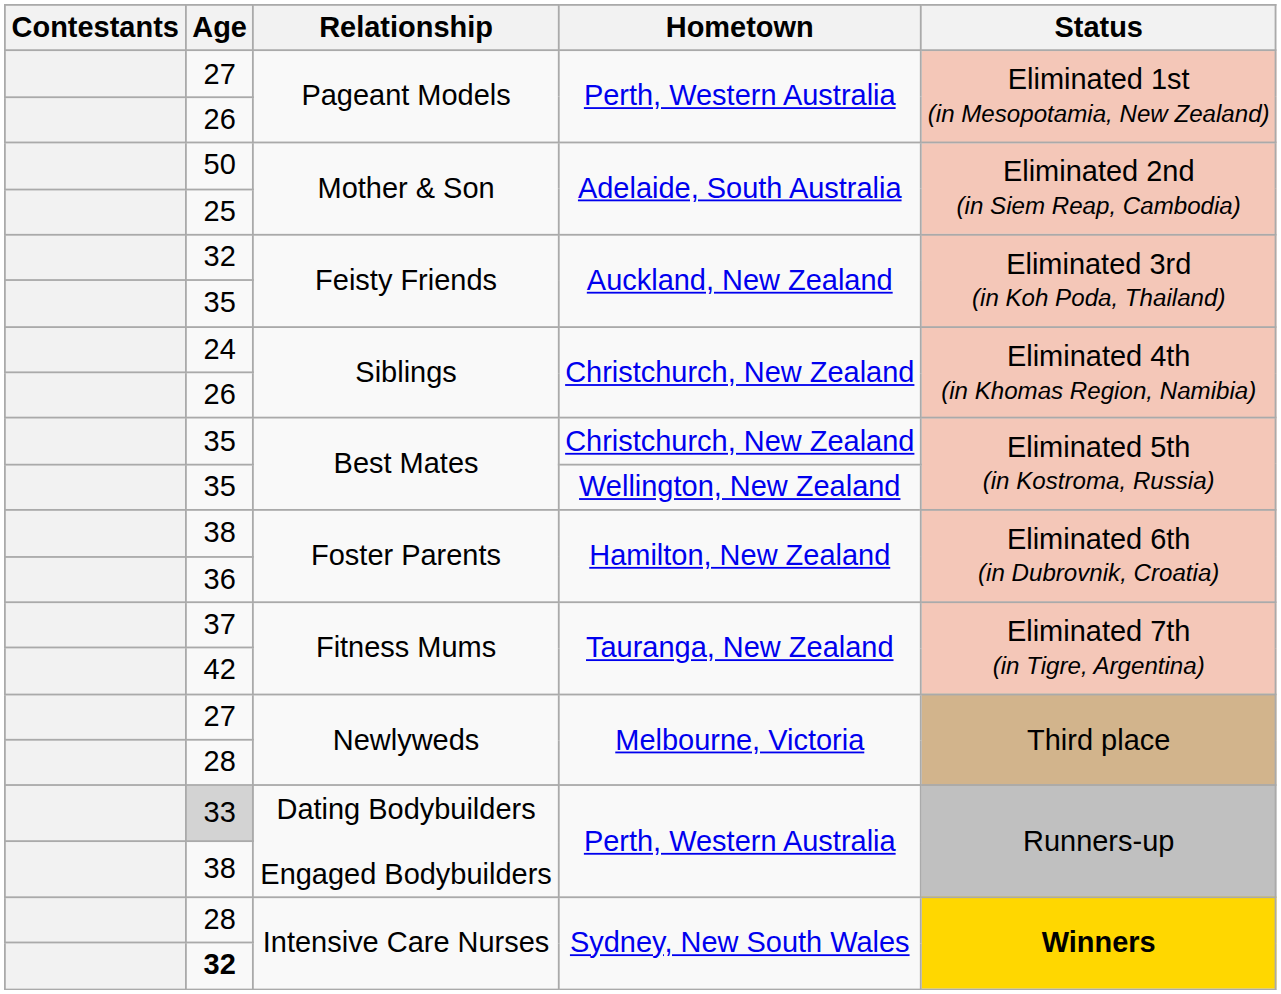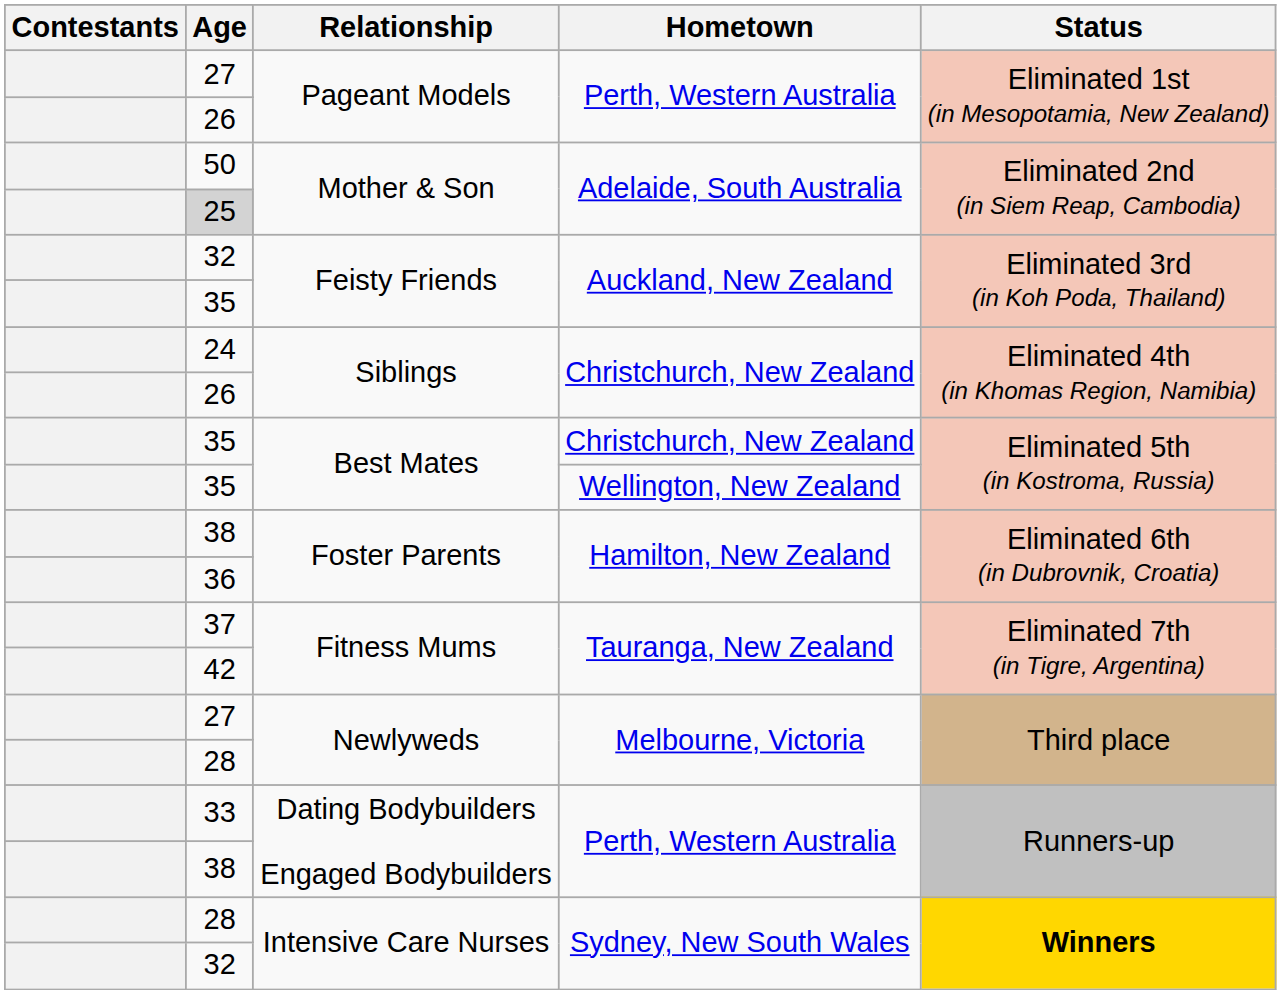25 | Age: no background -> lightgrey background
33 | Age: lightgrey background -> no background
32 / Sydney, New South Wales | Age: bold -> normal
